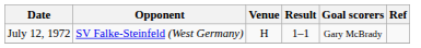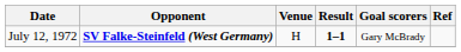July 12, 1972 | Opponent: normal -> bold
July 12, 1972 | Result: normal -> bold
